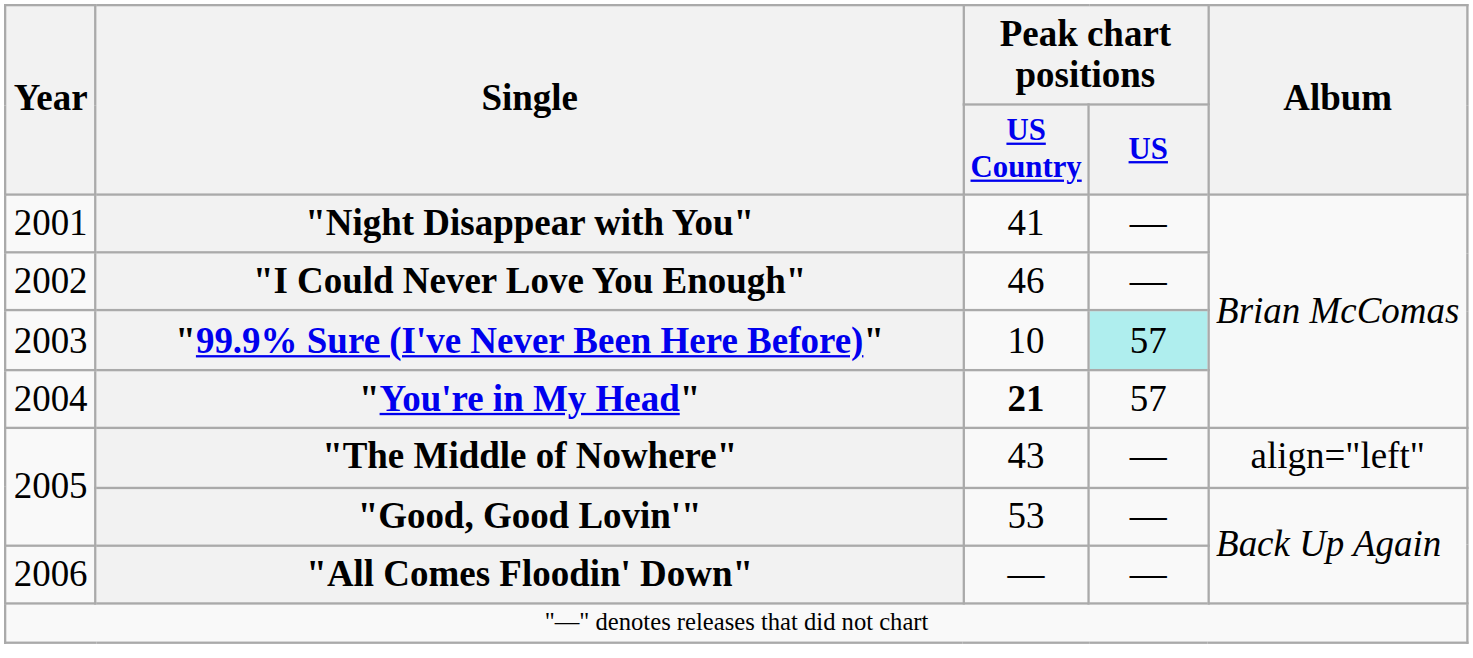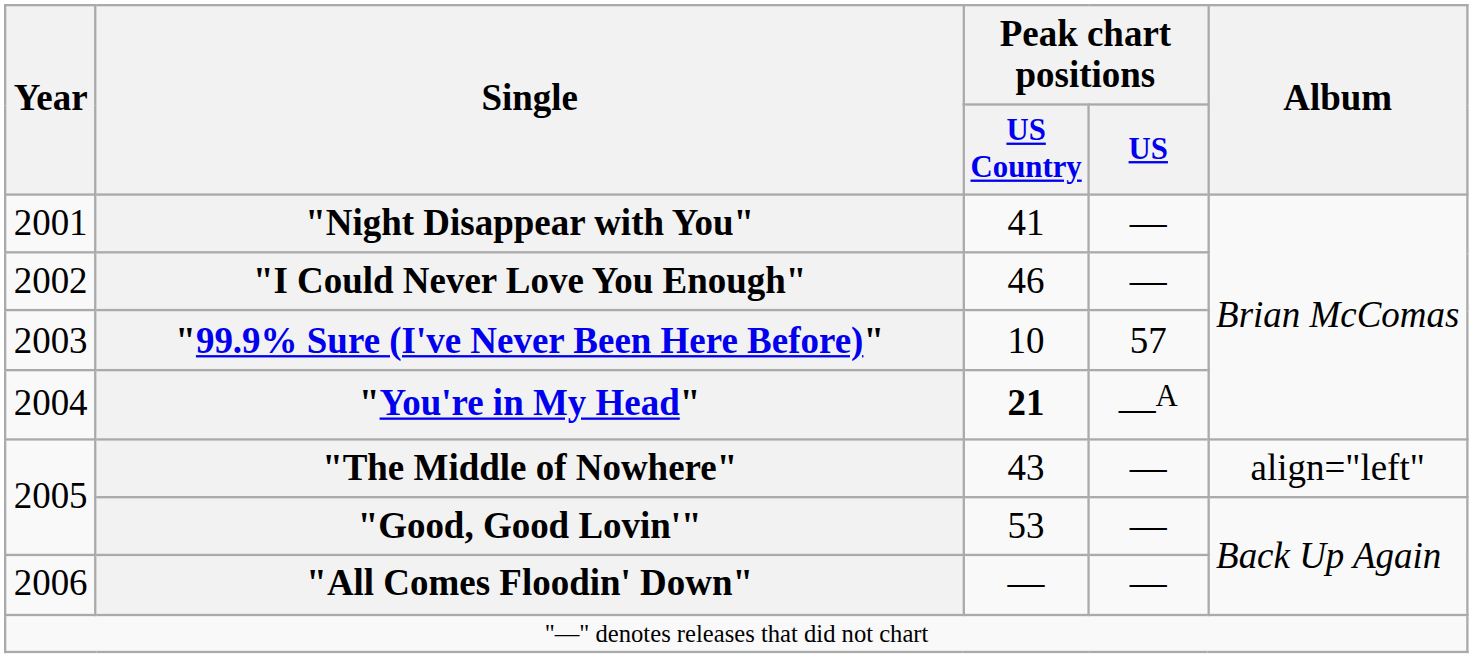"99.9% Sure (I've Never Been Here Before)" | Peak chart positions / US: paleturquoise background -> no background
"You're in My Head" | Peak chart positions / US: 57 -> —A
